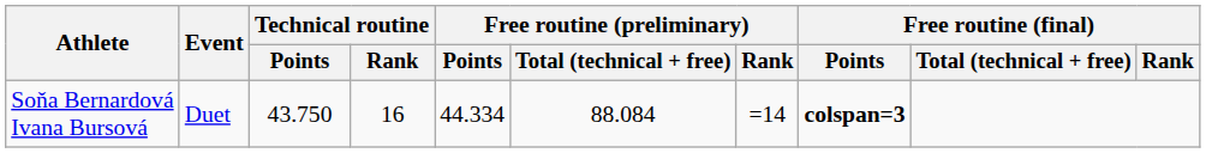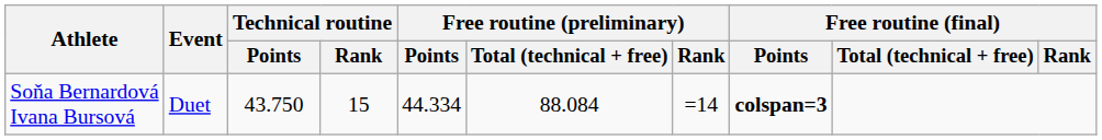Soňa Bernardová Ivana Bursová | Technical routine / Rank: 16 -> 15
